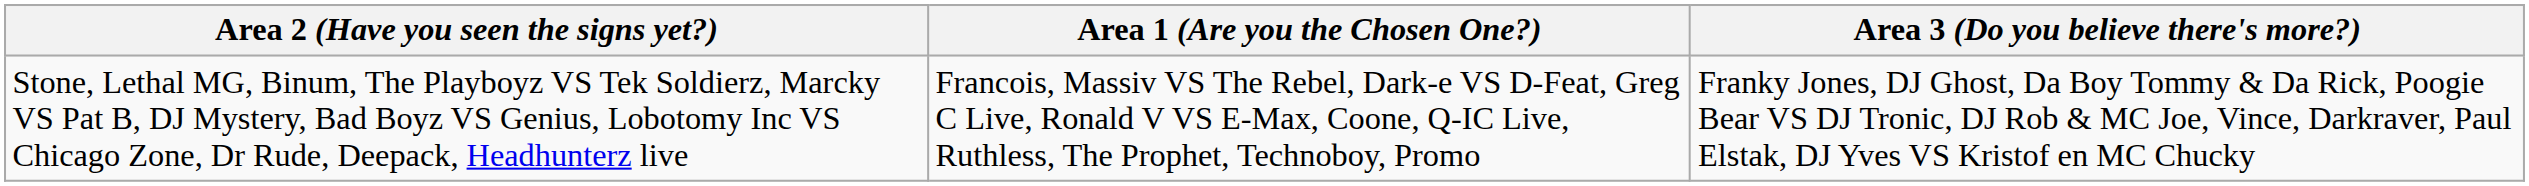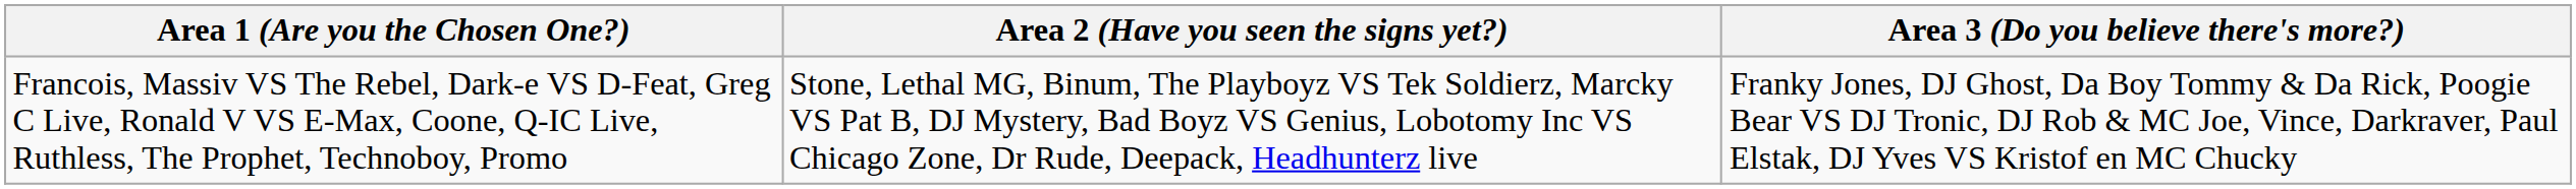columns swapped: Area 1 (Are you the Chosen One?) <-> Area 2 (Have you seen the signs yet?)
